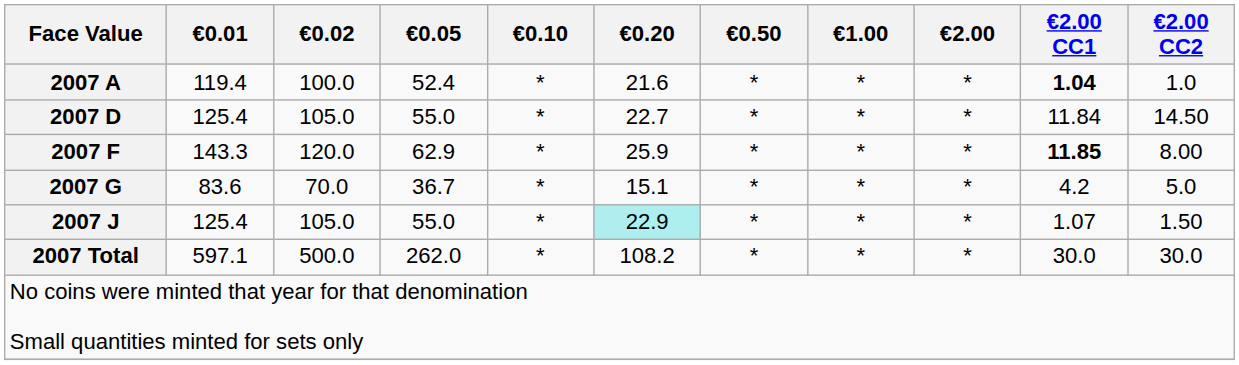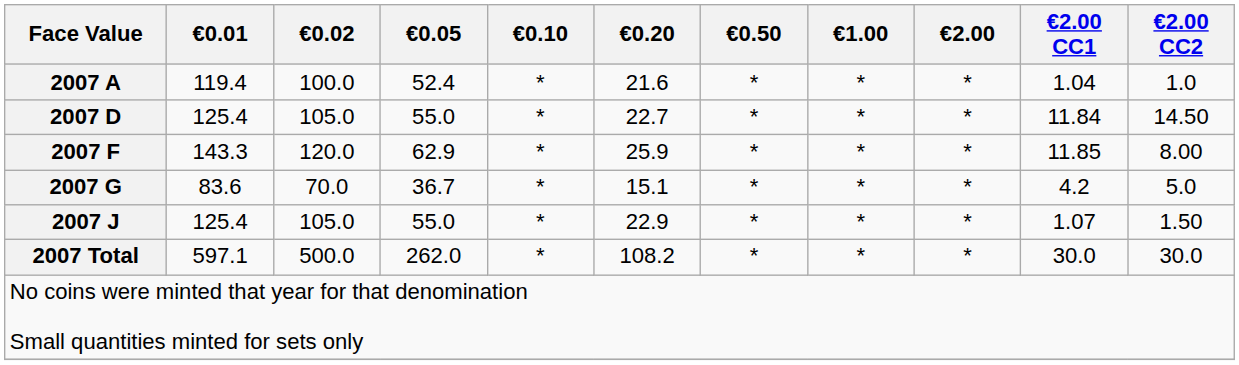2007 A | €2.00 CC1: bold -> normal
2007 F | €2.00 CC1: bold -> normal
2007 J | €0.20: paleturquoise background -> no background
